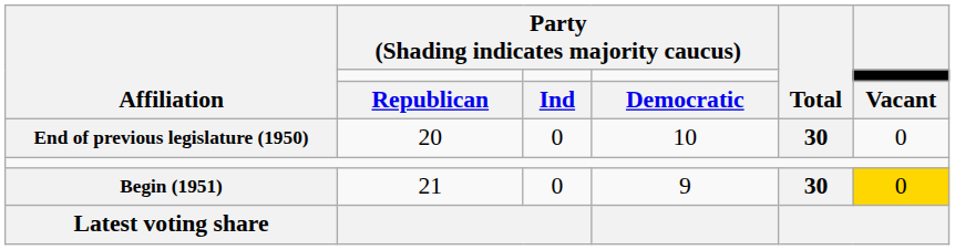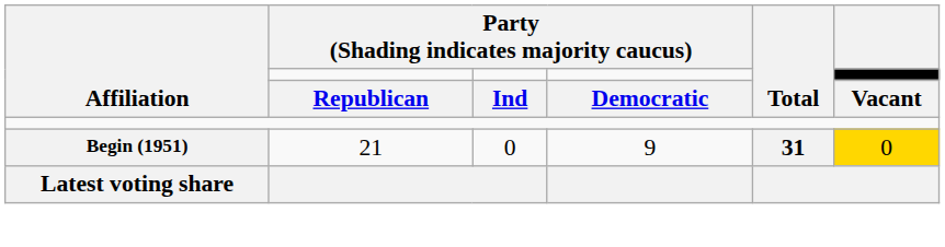- row: End of previous legislature (1950) | 20 | 0 | 10 | 30 | 0
Begin (1951) | Total: 30 -> 31
